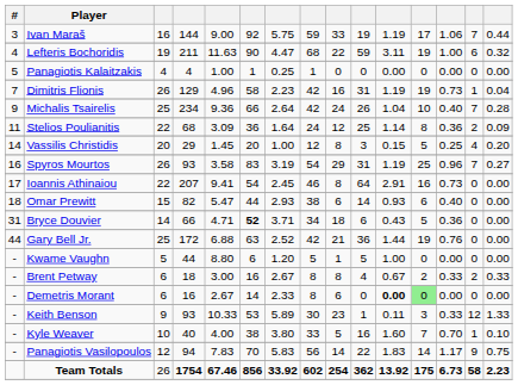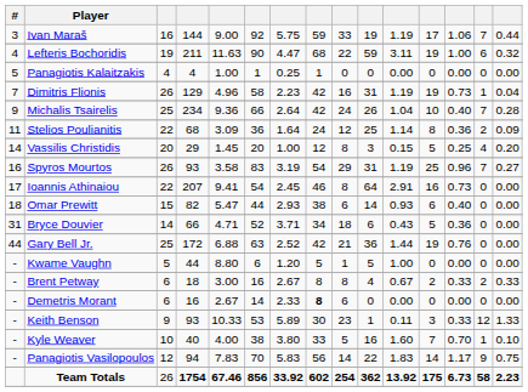Bryce Douvier | column 6: bold -> normal
Demetris Morant | column 8: normal -> bold
Demetris Morant | column 11: bold -> normal
Demetris Morant | column 12: lightgreen background -> no background
